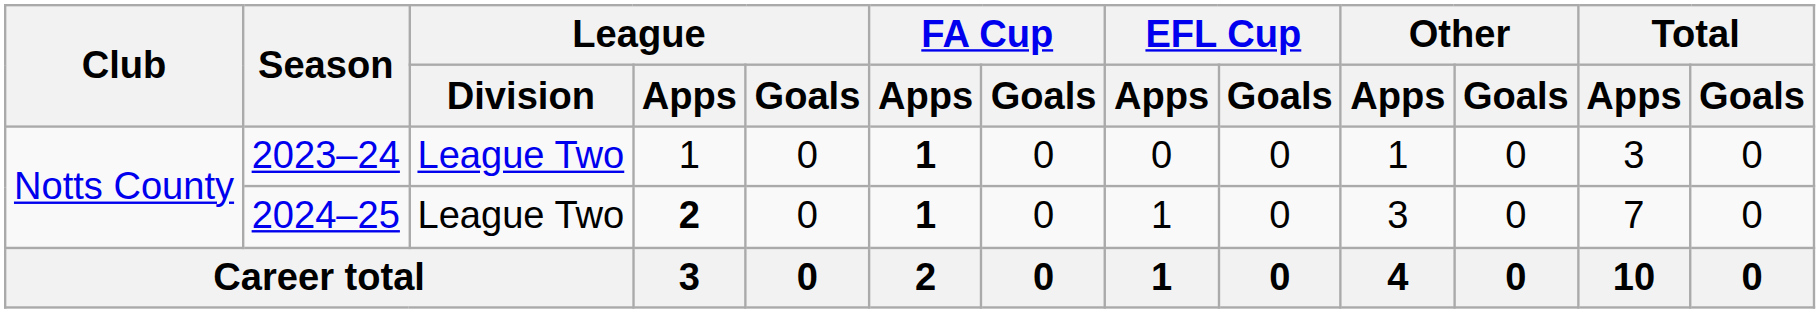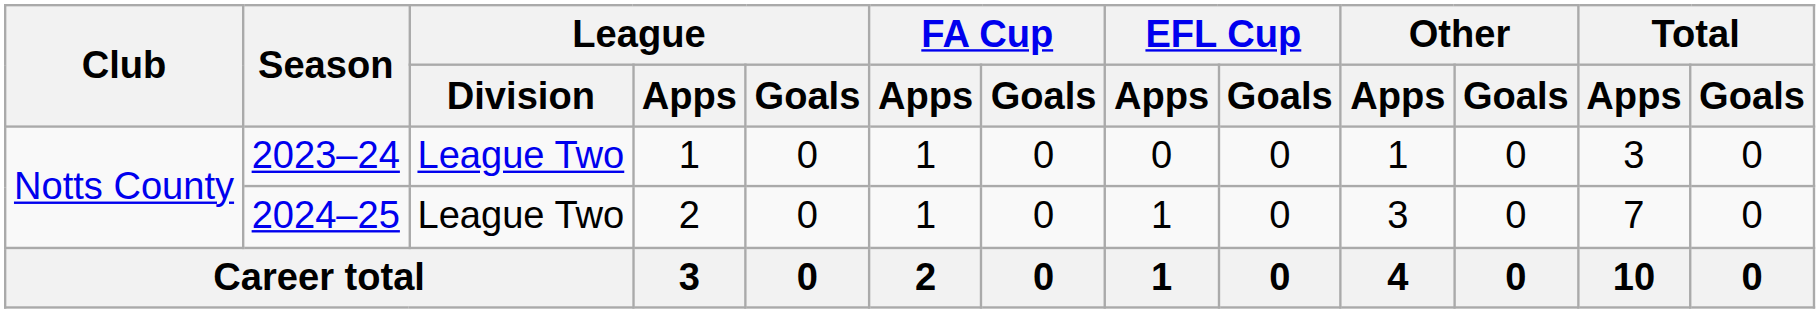2023–24 | FA Cup / Apps: bold -> normal
2024–25 | League / Apps: bold -> normal
2024–25 | FA Cup / Apps: bold -> normal
